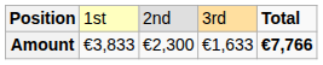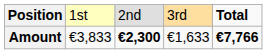Amount | column 3: normal -> bold
